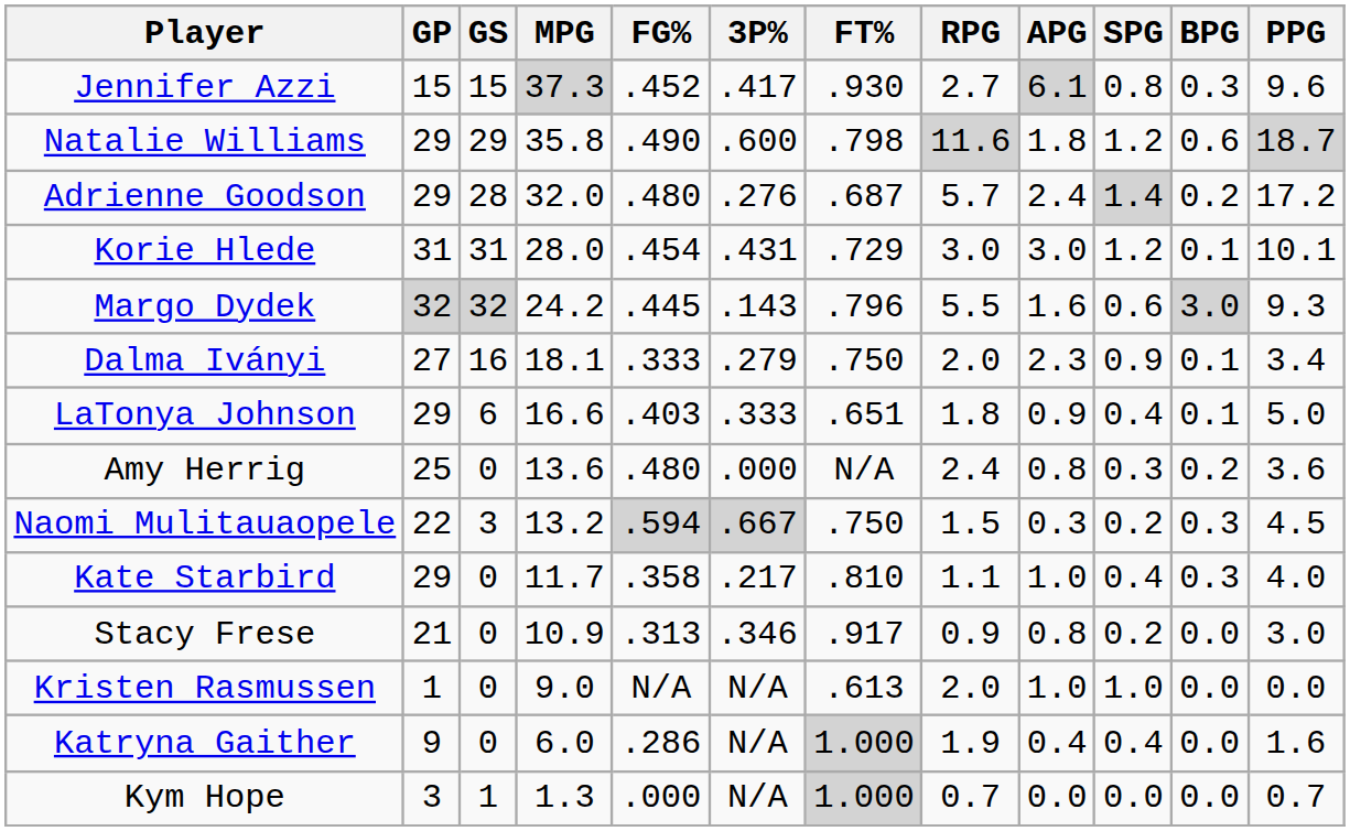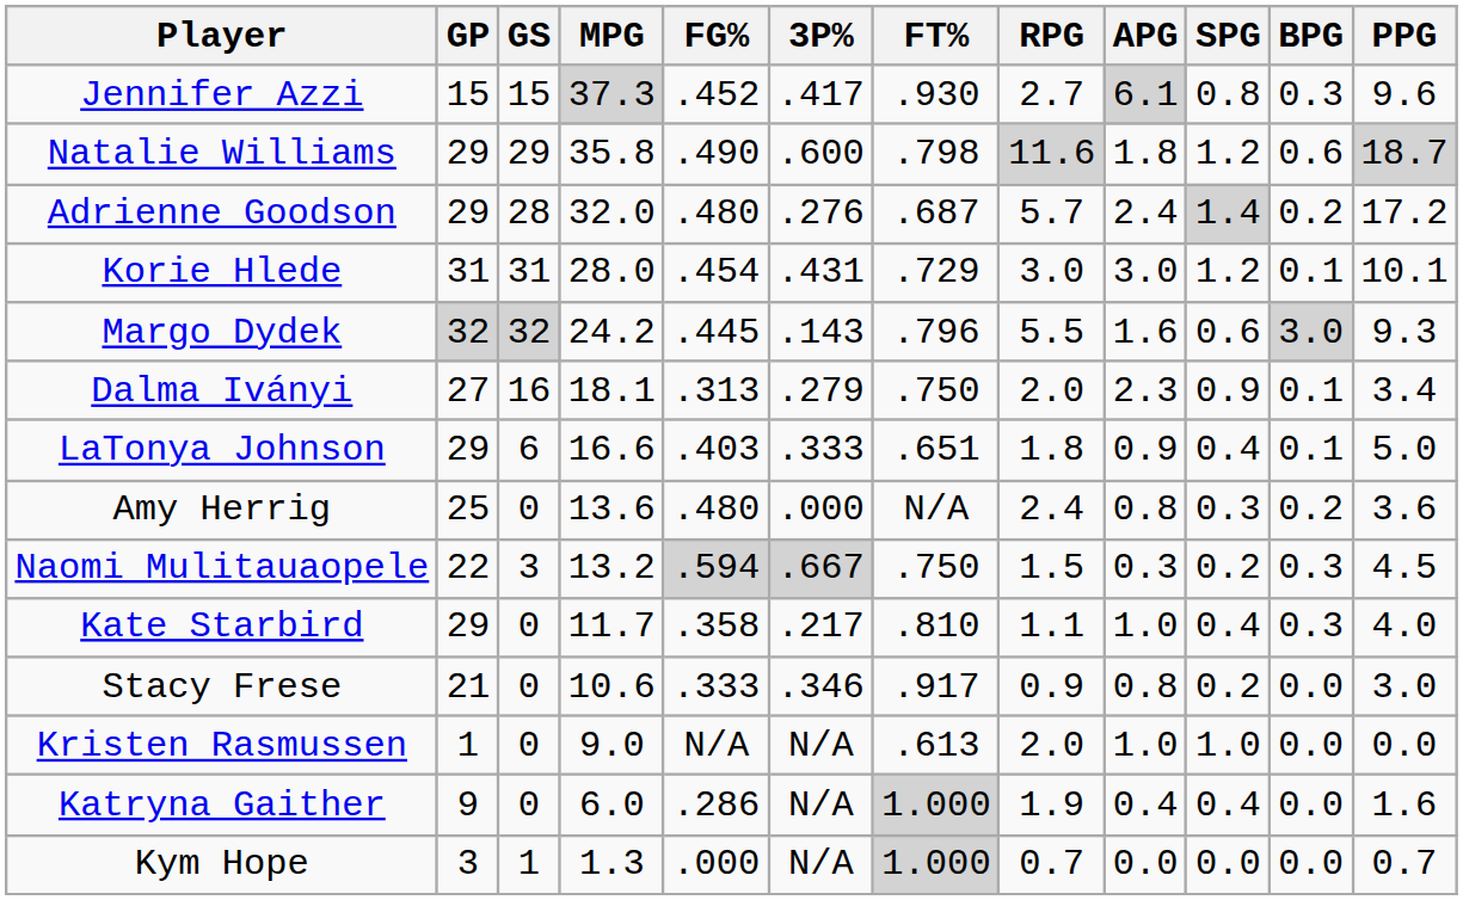Dalma Iványi | FG%: .333 -> .313
Stacy Frese | MPG: 10.9 -> 10.6
Stacy Frese | FG%: .313 -> .333
